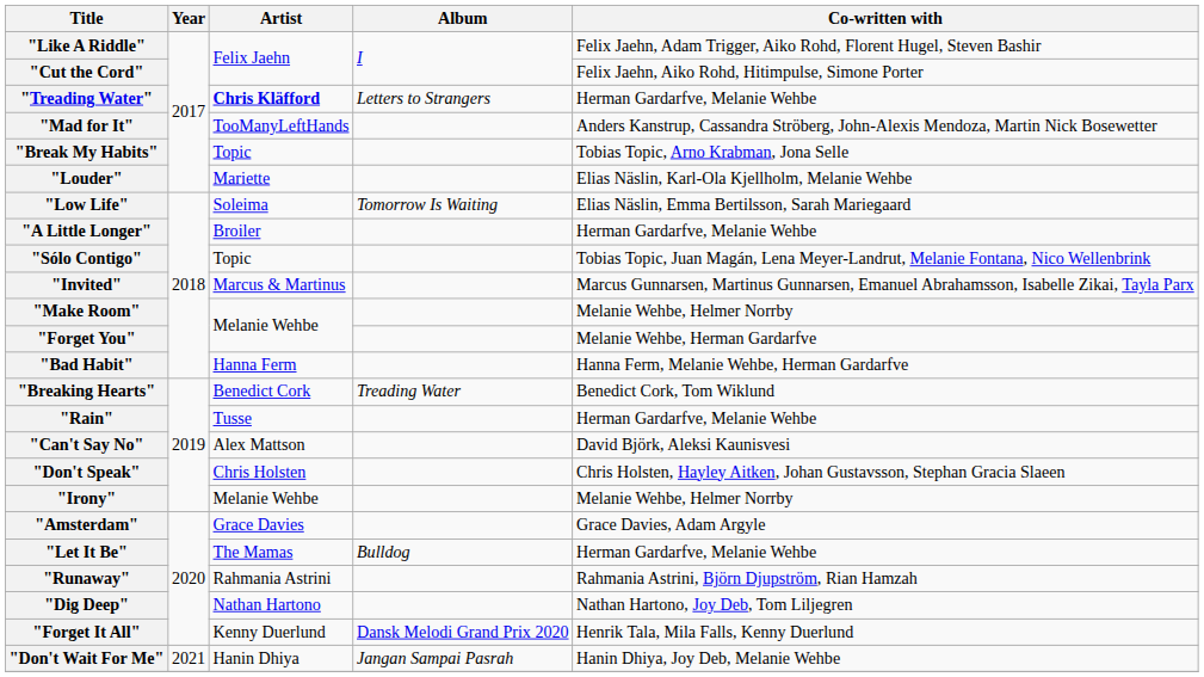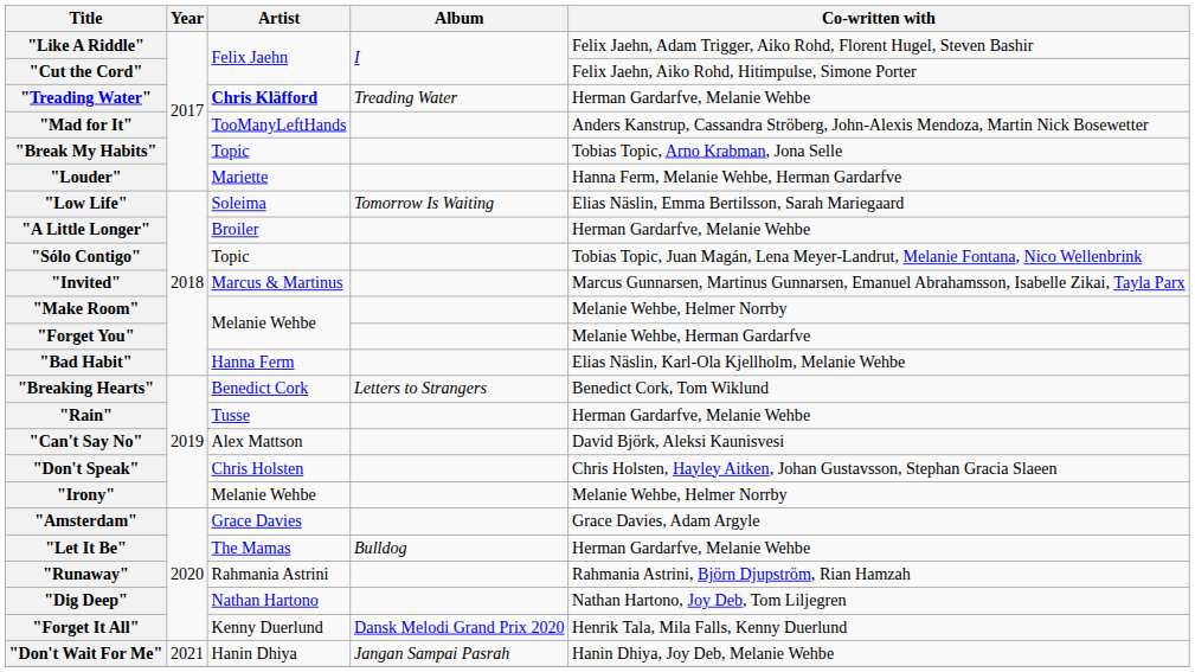"Treading Water" | Album: Letters to Strangers -> Treading Water
"Louder" | Co-written with: Elias Näslin, Karl-Ola Kjellholm, Melanie Wehbe -> Hanna Ferm, Melanie Wehbe, Herman Gardarfve
"Bad Habit" | Co-written with: Hanna Ferm, Melanie Wehbe, Herman Gardarfve -> Elias Näslin, Karl-Ola Kjellholm, Melanie Wehbe
"Breaking Hearts" | Album: Treading Water -> Letters to Strangers
